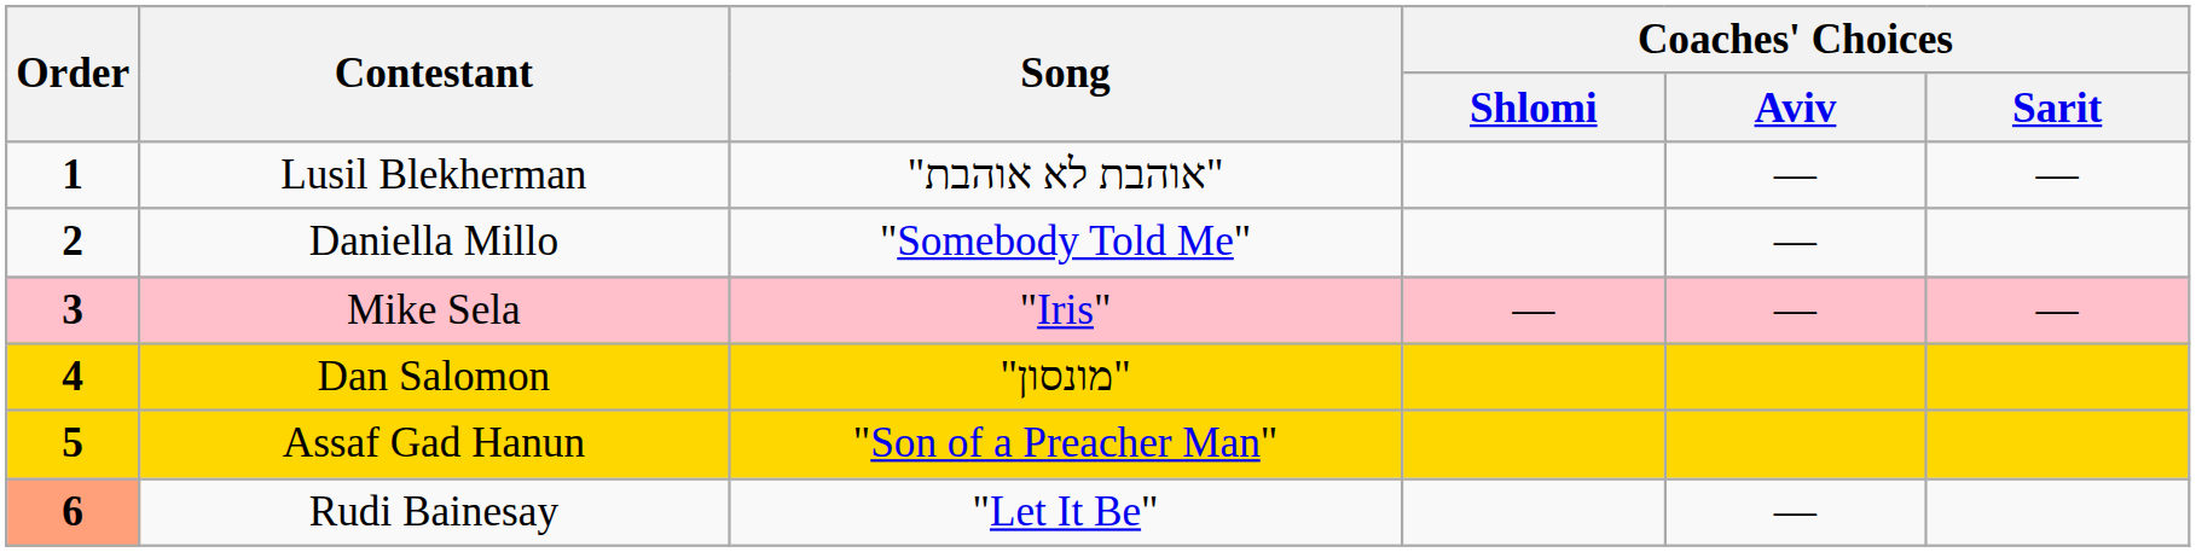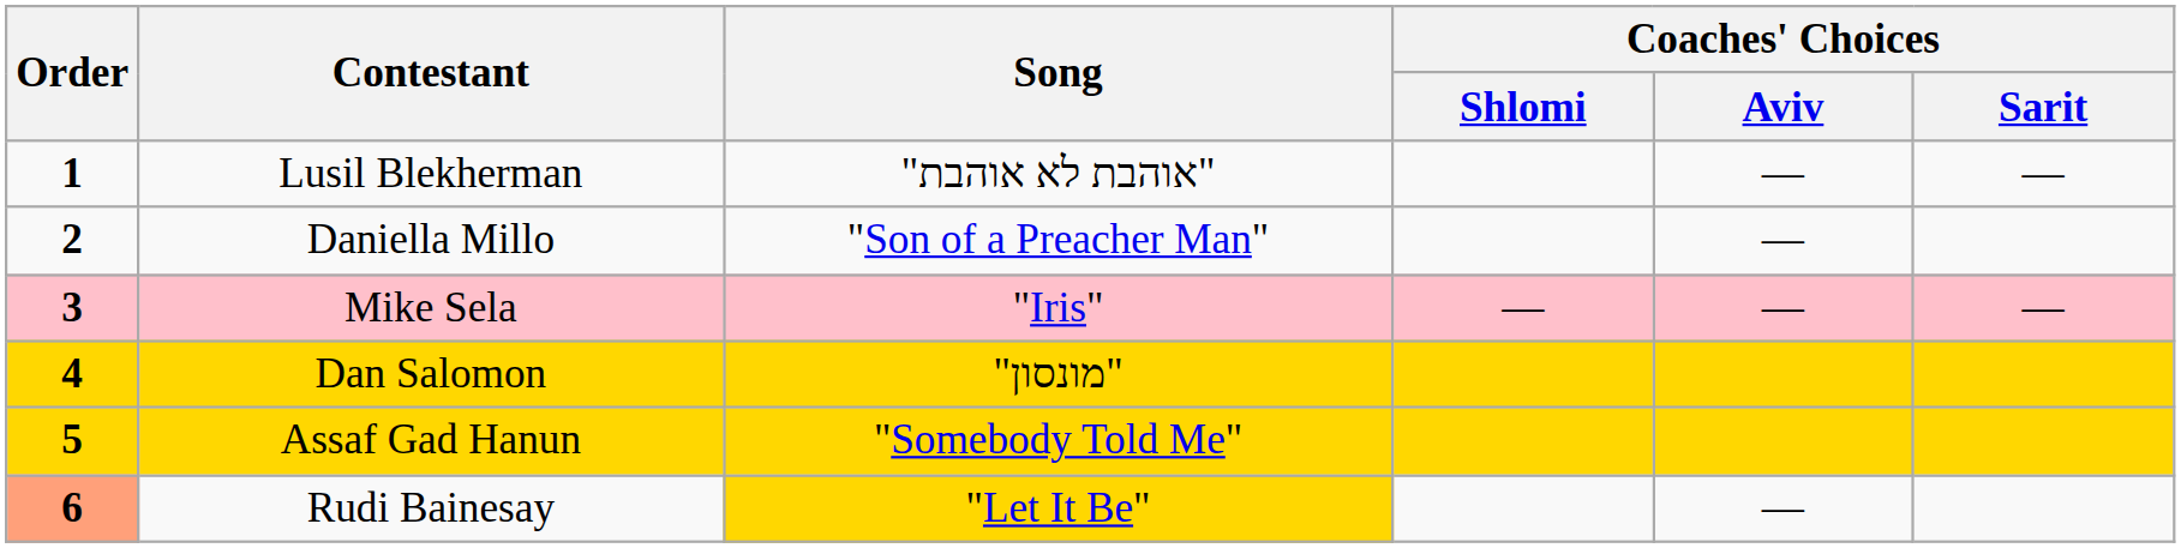Daniella Millo | Song: "Somebody Told Me" -> "Son of a Preacher Man"
Assaf Gad Hanun | Song: "Son of a Preacher Man" -> "Somebody Told Me"
Rudi Bainesay | Song: no background -> gold background
